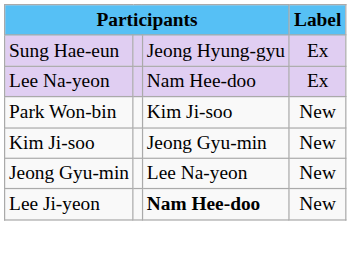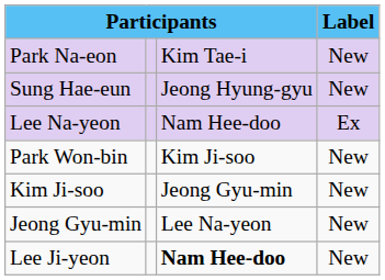+ row: Park Na-eon | Kim Tae-i | New
Sung Hae-eun | column 4: Ex -> New
